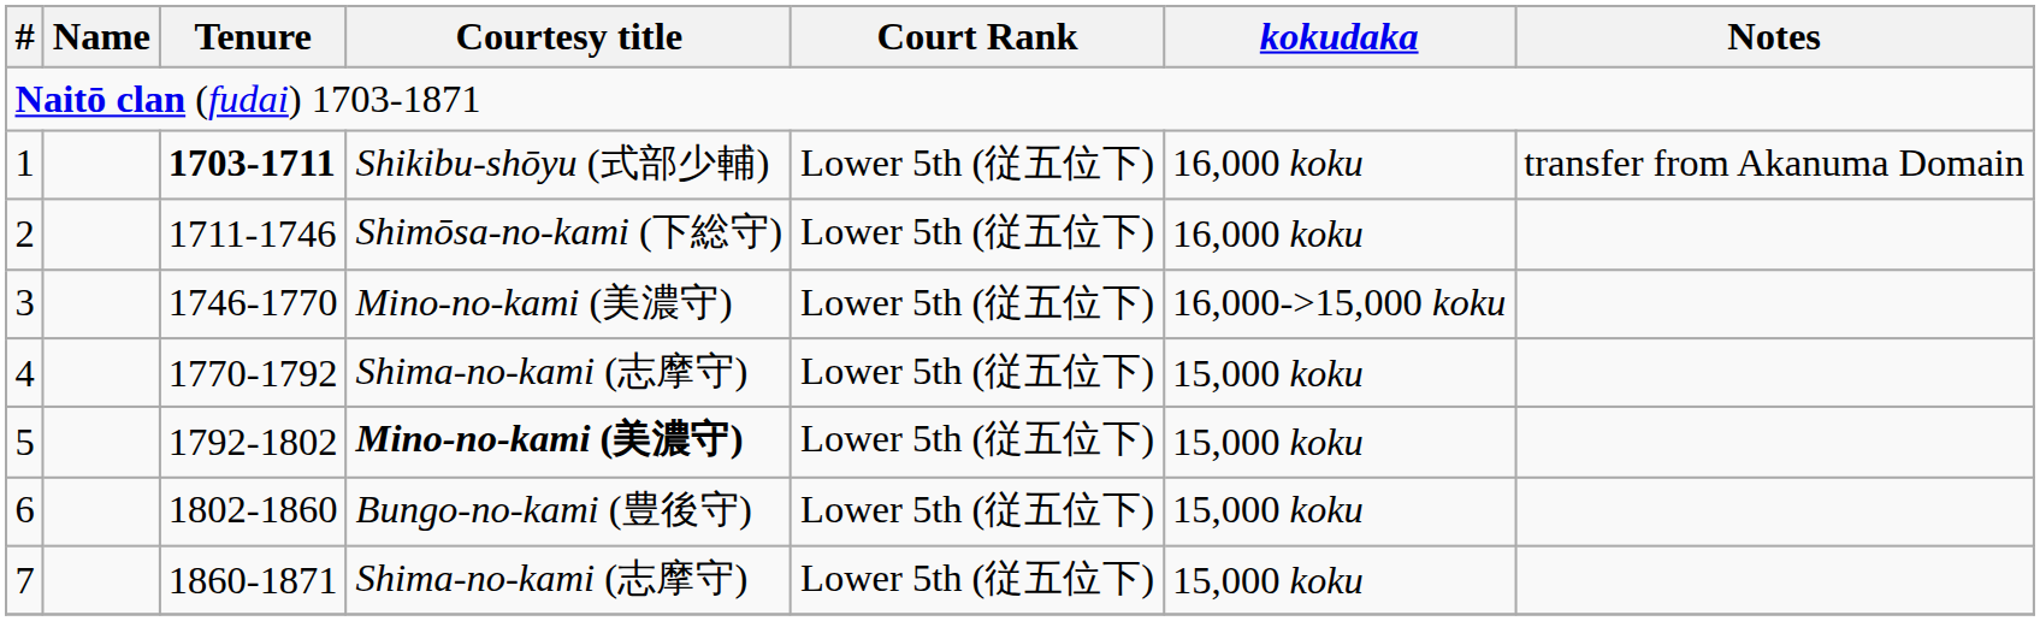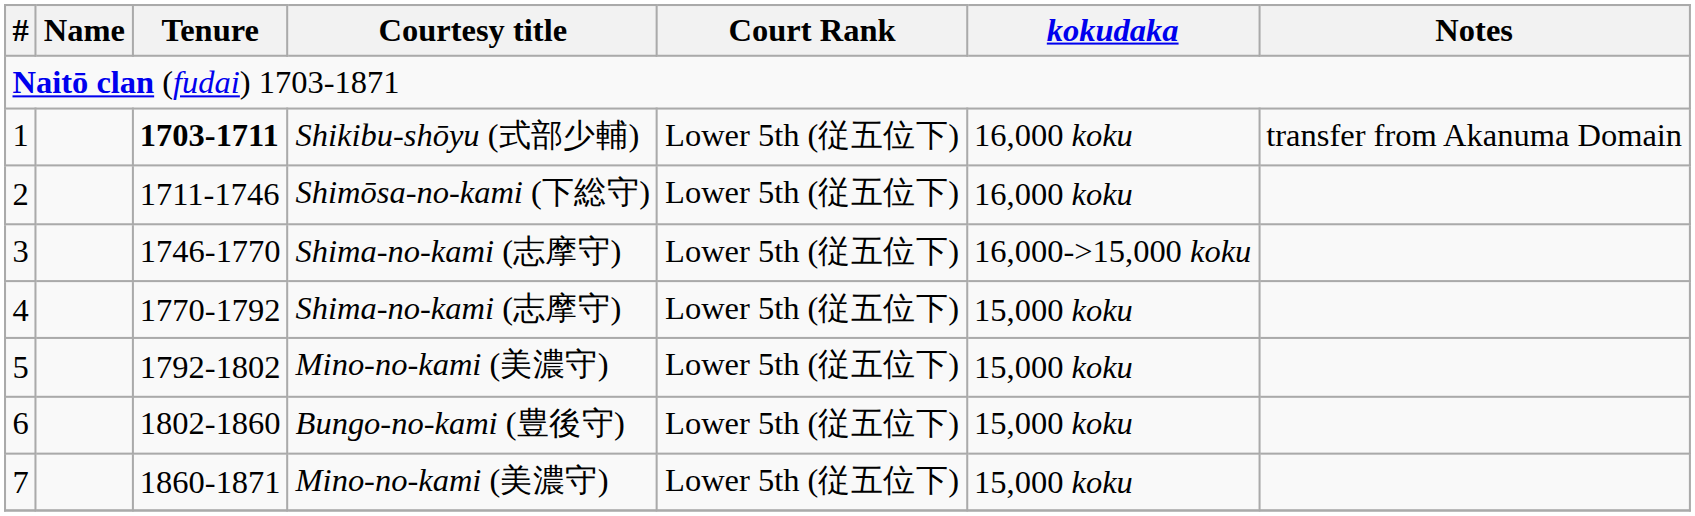3 | Courtesy title: Mino-no-kami (美濃守) -> Shima-no-kami (志摩守)
5 | Courtesy title: bold -> normal
7 | Courtesy title: Shima-no-kami (志摩守) -> Mino-no-kami (美濃守)
